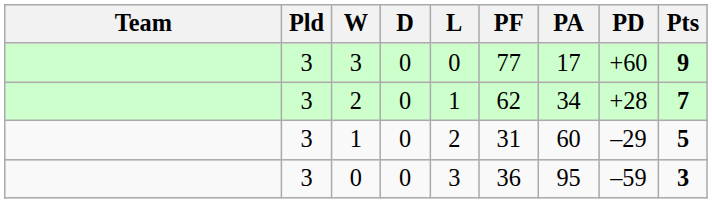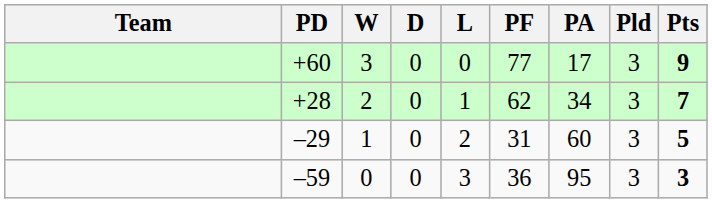columns swapped: Pld <-> PD
